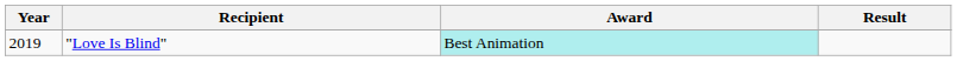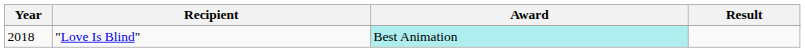"Love Is Blind" | Year: 2019 -> 2018
